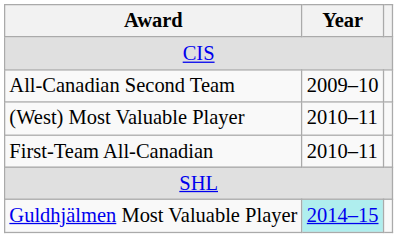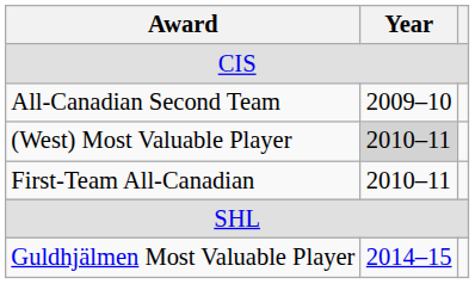(West) Most Valuable Player | Year: no background -> lightgrey background
Guldhjälmen Most Valuable Player | Year: paleturquoise background -> no background
